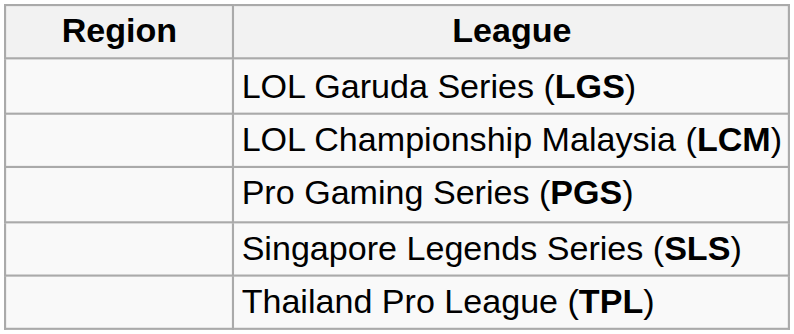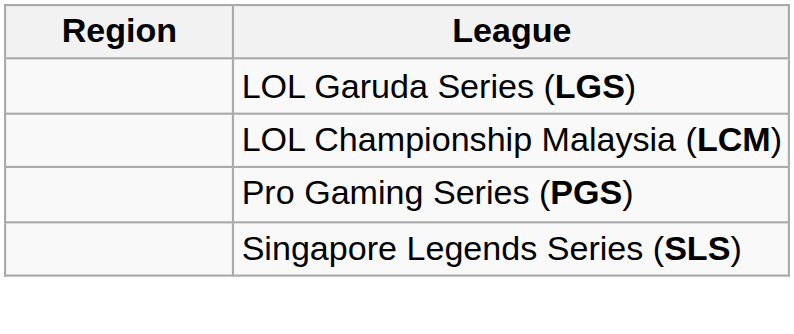- row: Thailand Pro League (TPL)
